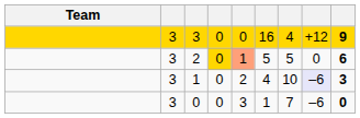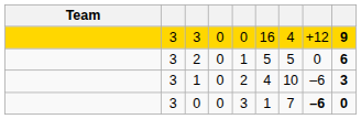row 3 | column 4: gold background -> no background
row 3 | column 5: lightsalmon background -> no background
row 4 | column 8: lavender background -> no background
row 5 | column 8: normal -> bold
